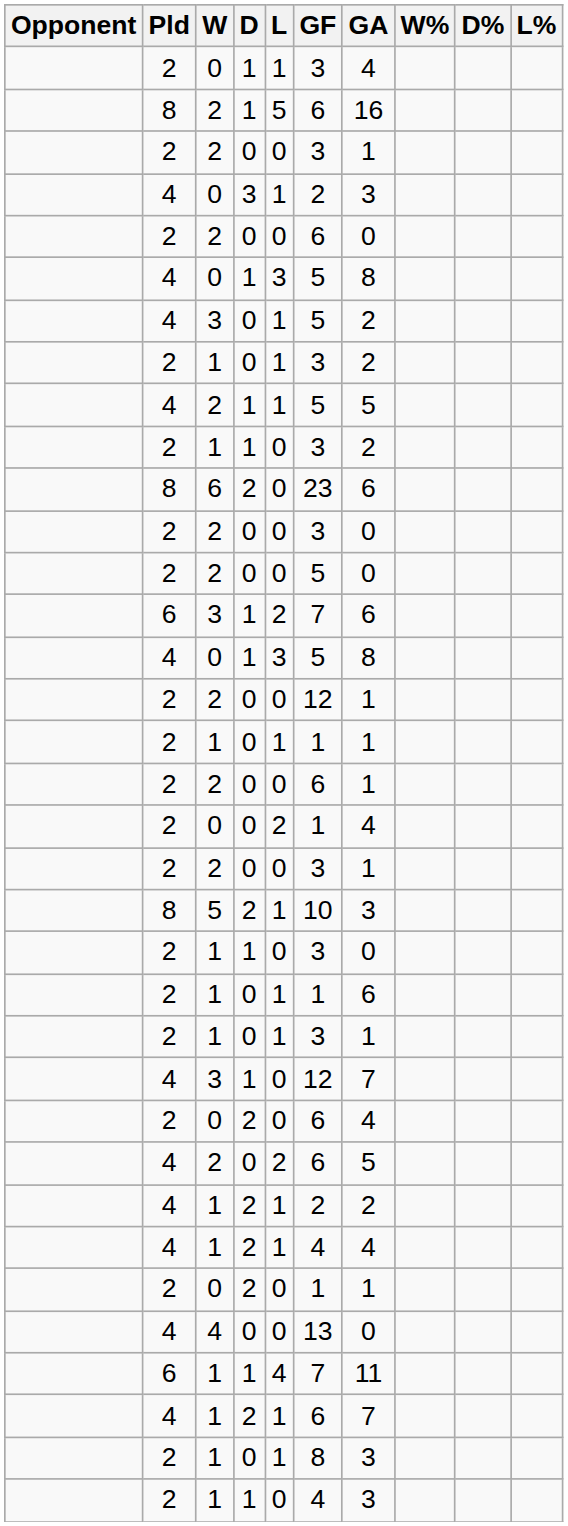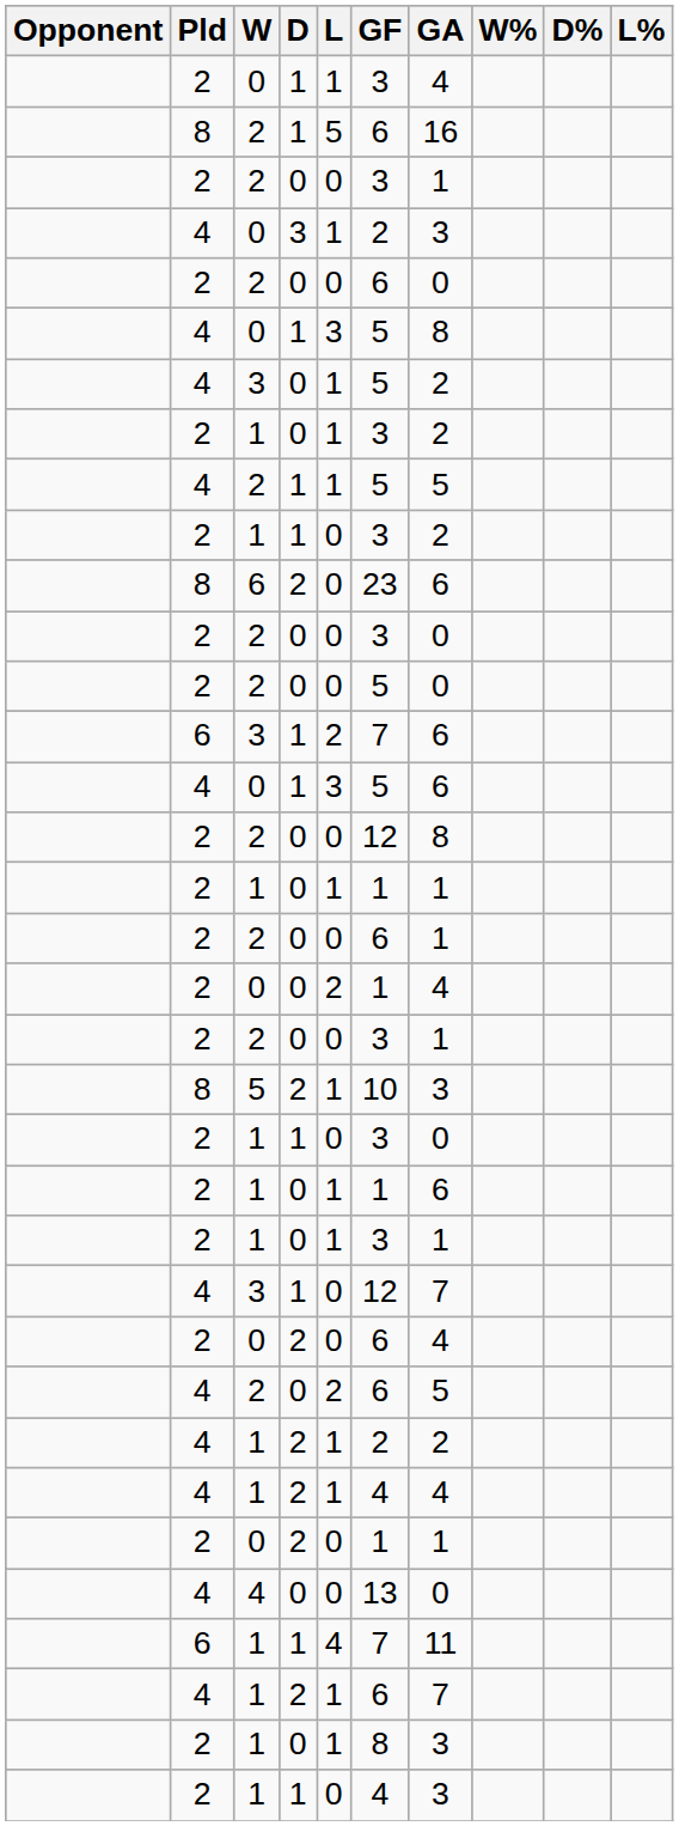row 16 | GA: 8 -> 6
row 17 | GA: 1 -> 8
